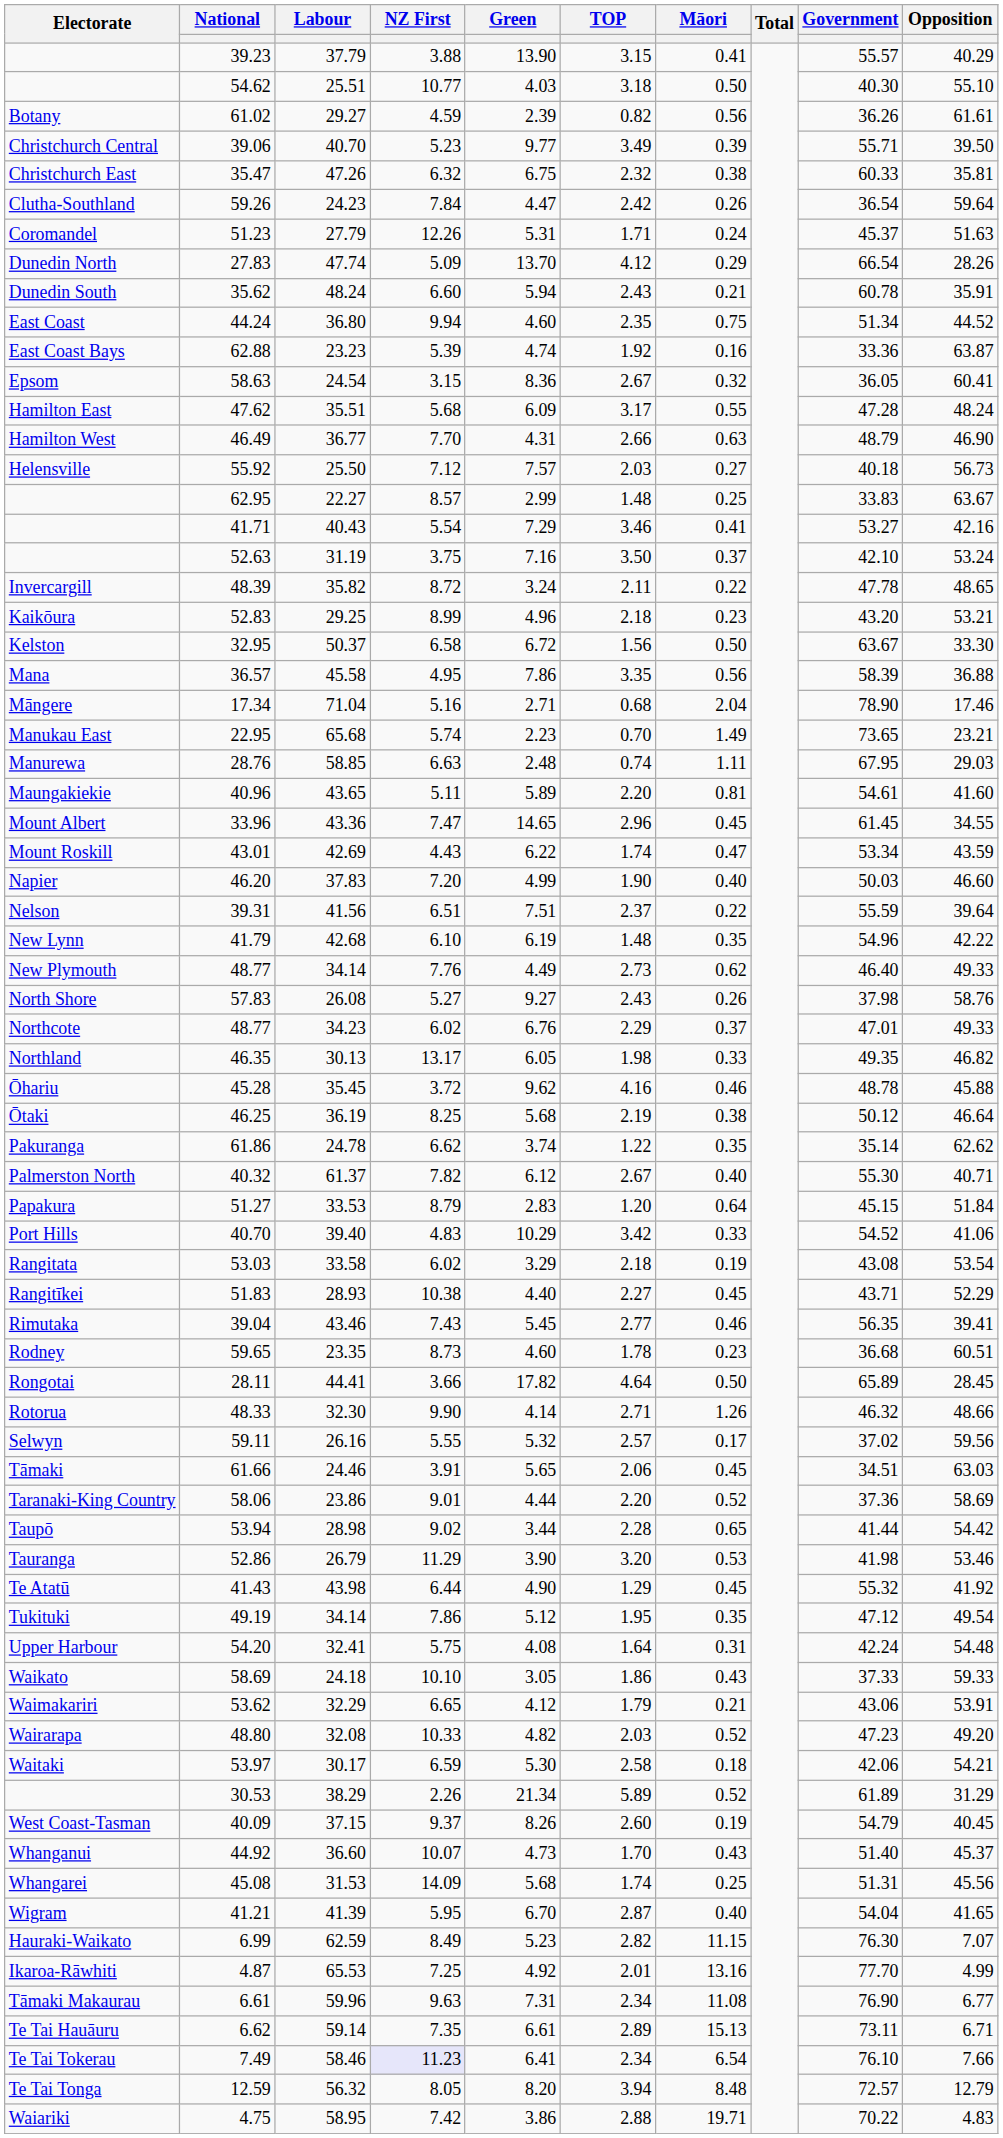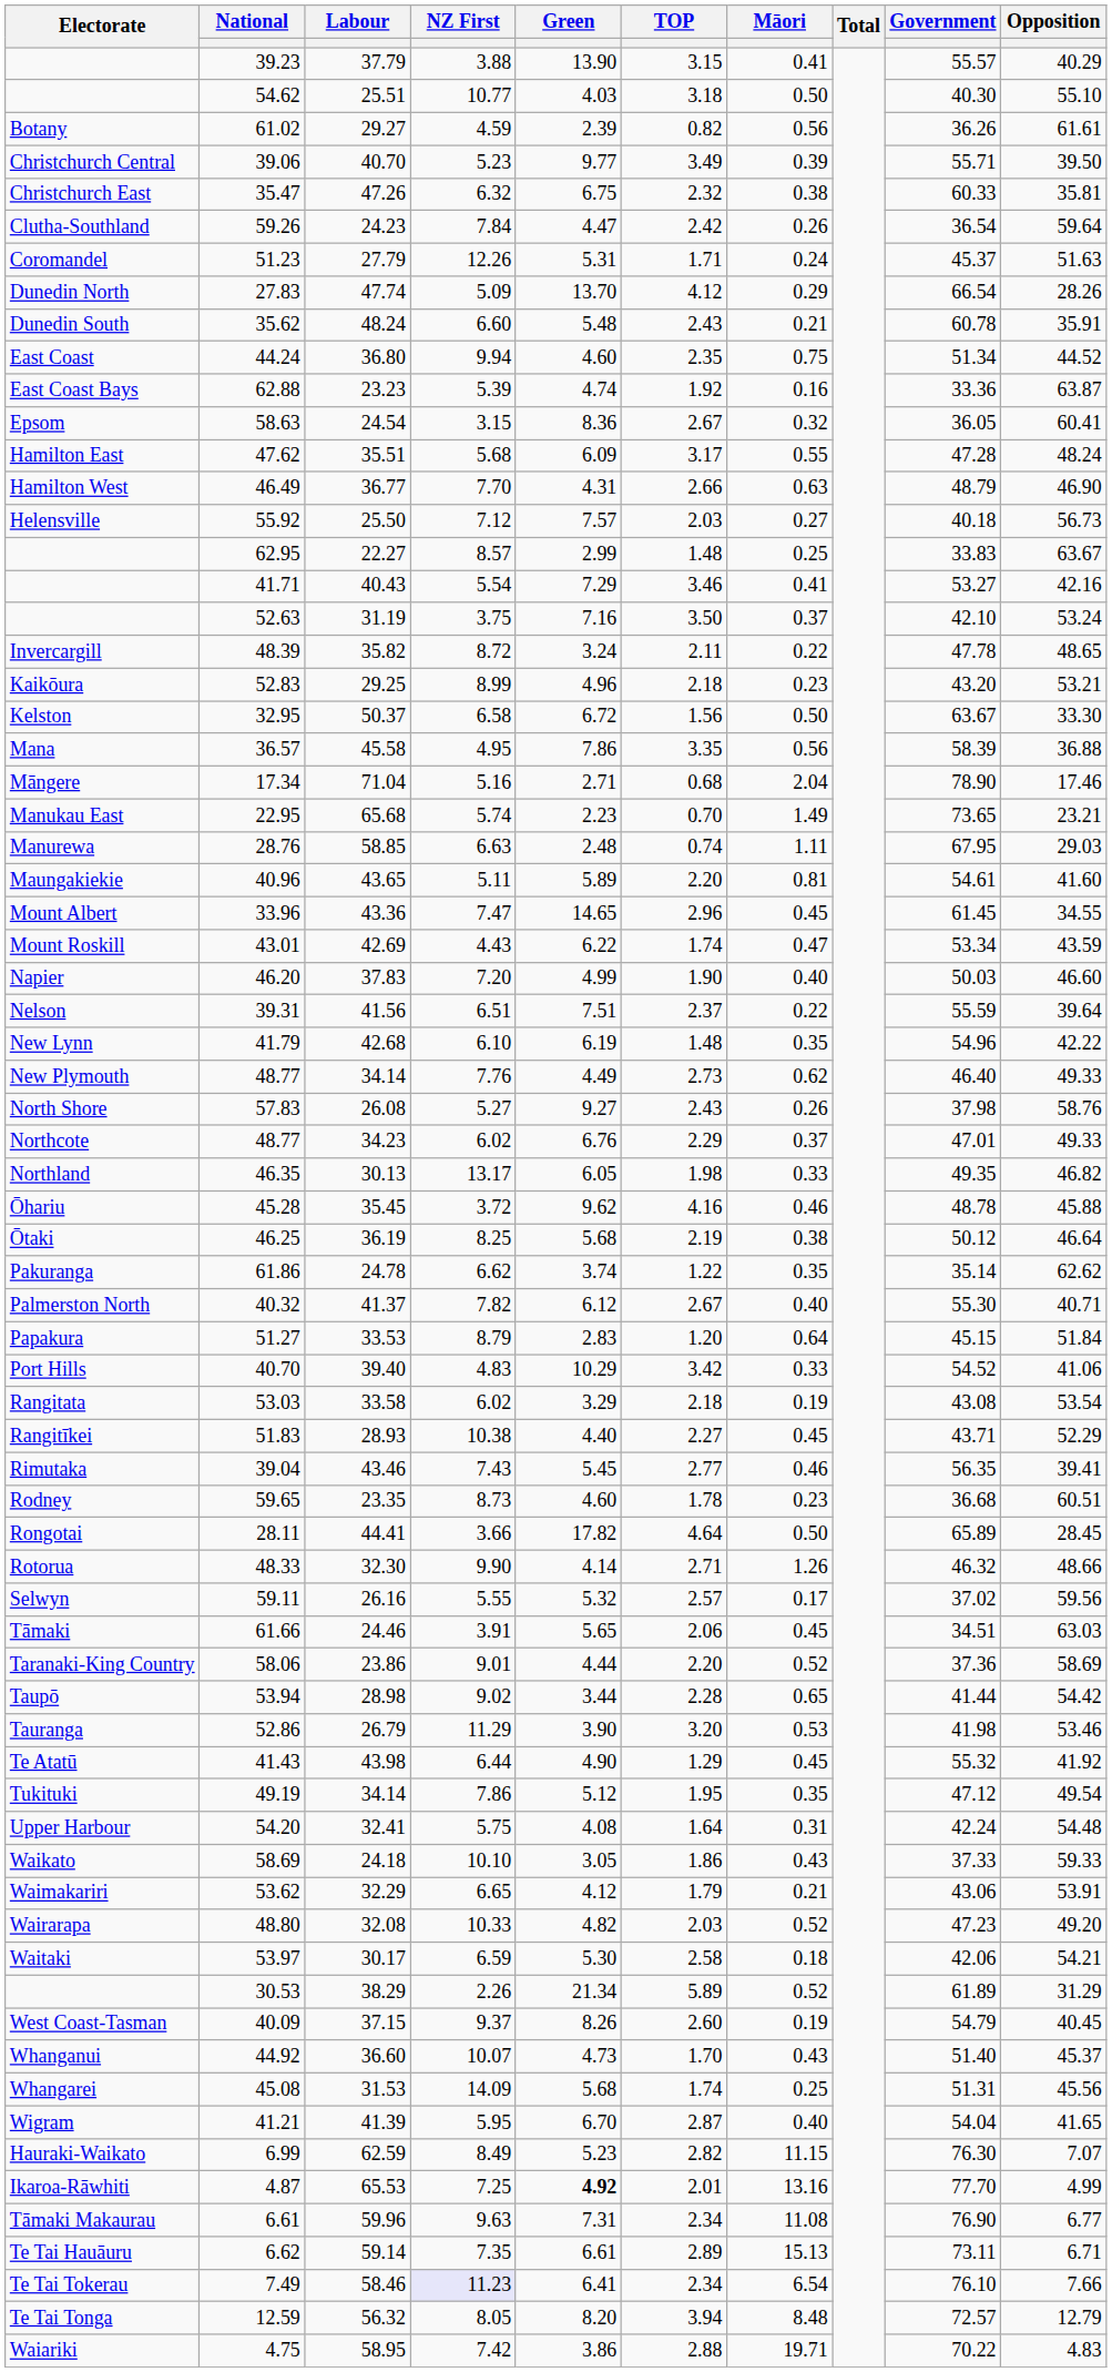Dunedin South | Green: 5.94 -> 5.48
Palmerston North | Labour: 61.37 -> 41.37
Ikaroa-Rāwhiti | Green: normal -> bold
